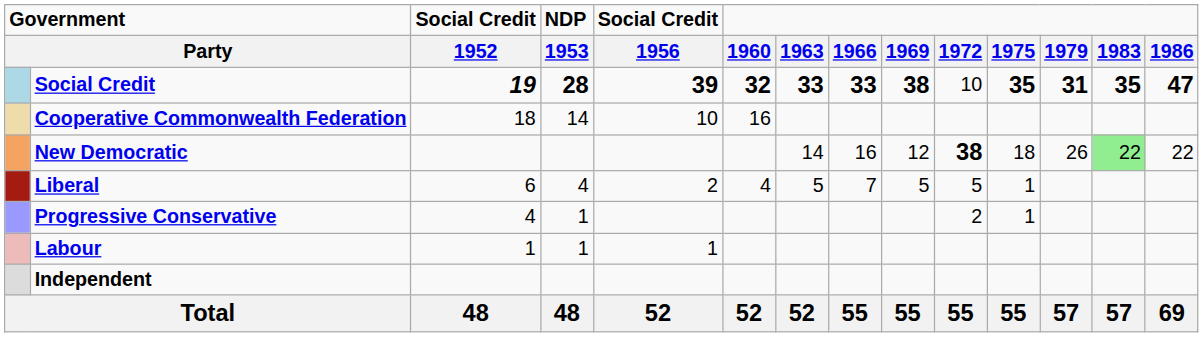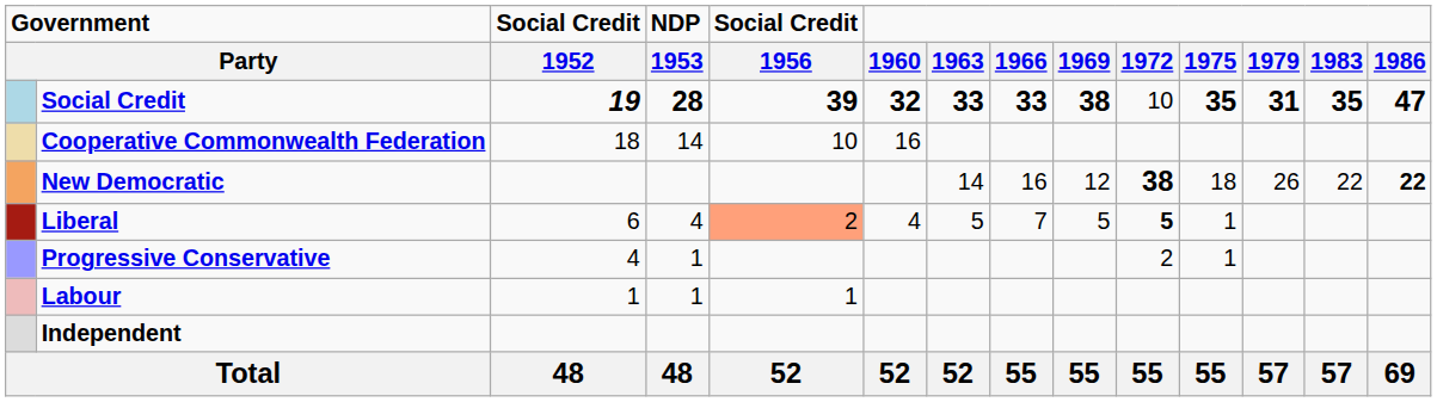New Democratic | 1983: lightgreen background -> no background
New Democratic | 1986: normal -> bold
Liberal | Social Credit / 1956: no background -> lightsalmon background
Liberal | 1972: normal -> bold
